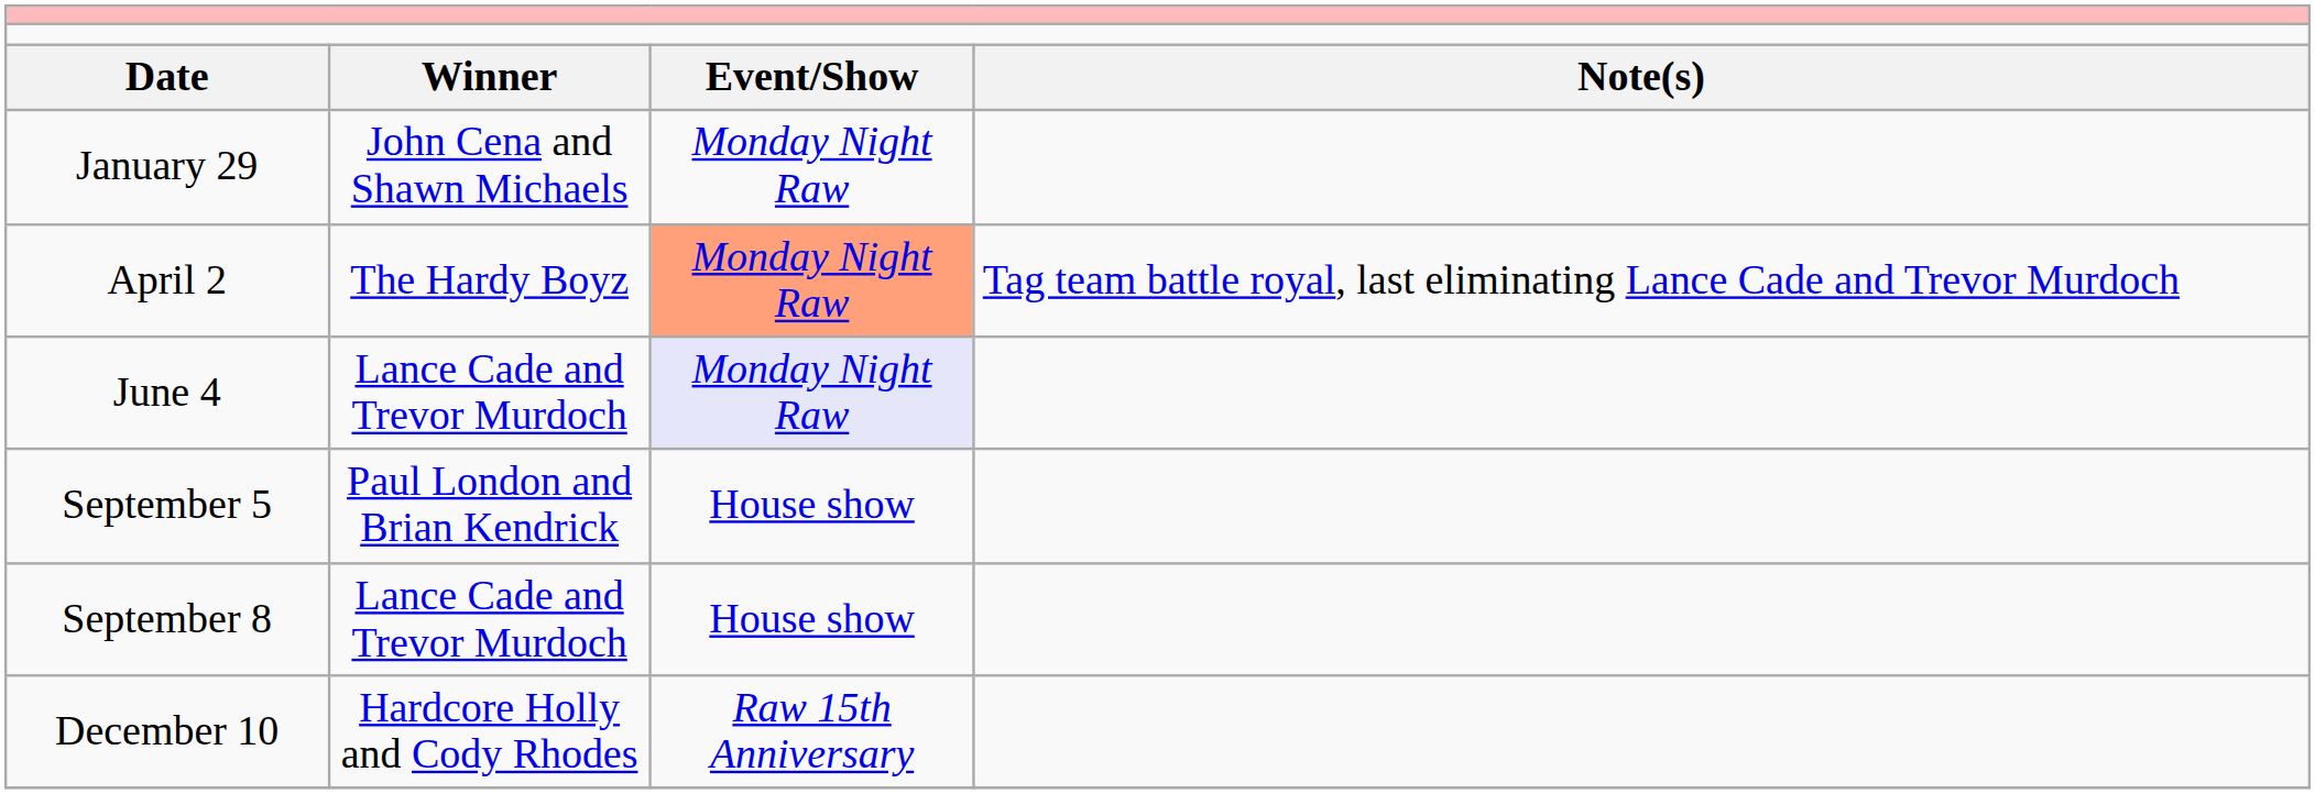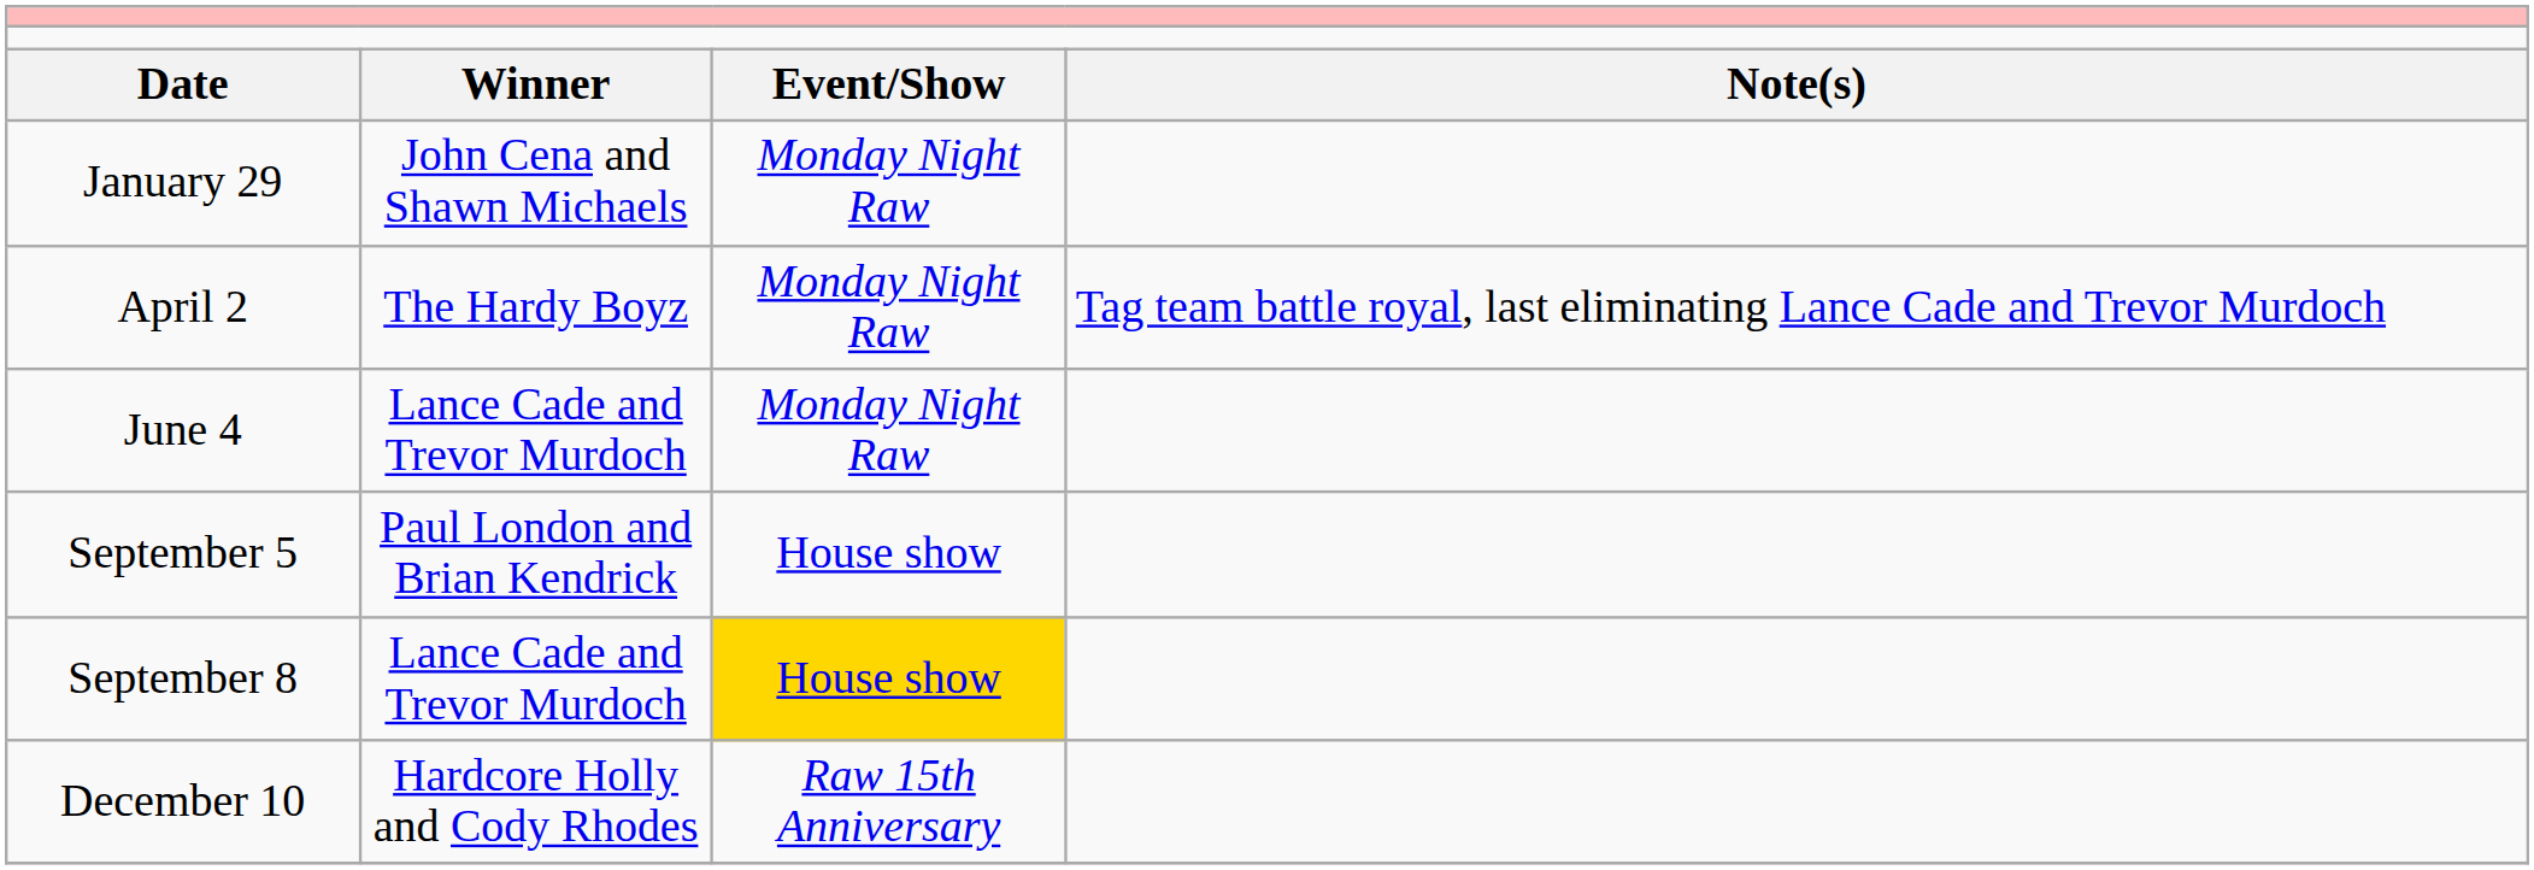April 2 | column 3: lightsalmon background -> no background
June 4 | column 3: lavender background -> no background
September 8 | column 3: no background -> gold background
